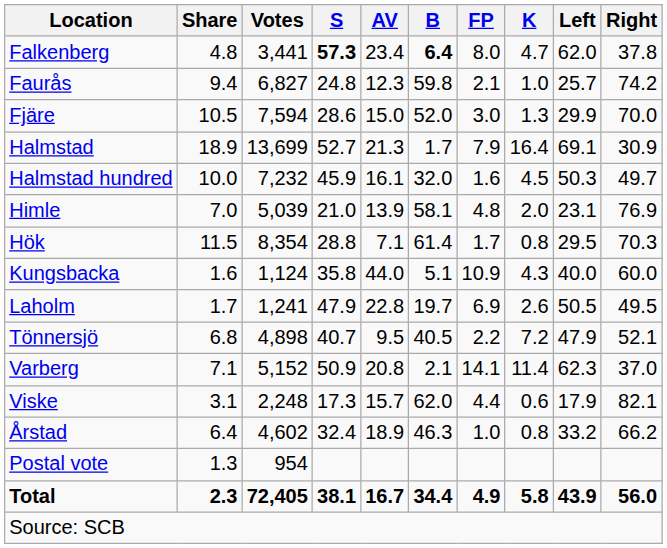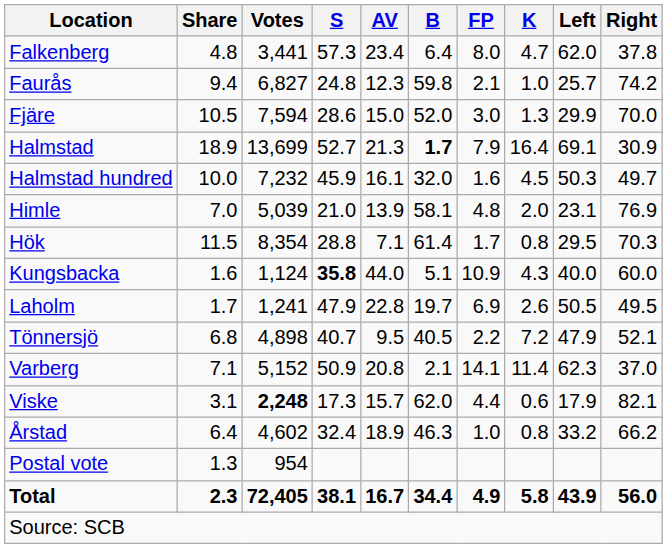Falkenberg | S: bold -> normal
Falkenberg | B: bold -> normal
Halmstad | B: normal -> bold
Kungsbacka | S: normal -> bold
Viske | Votes: normal -> bold
